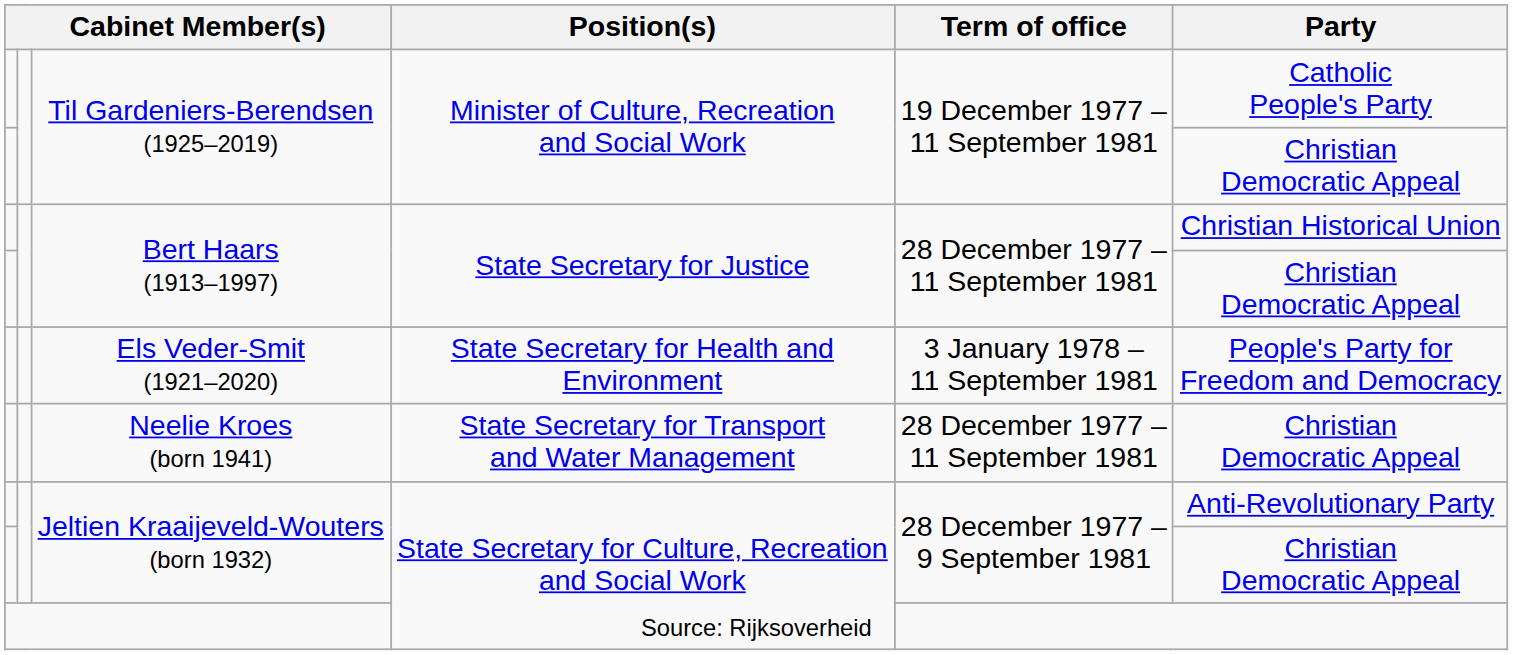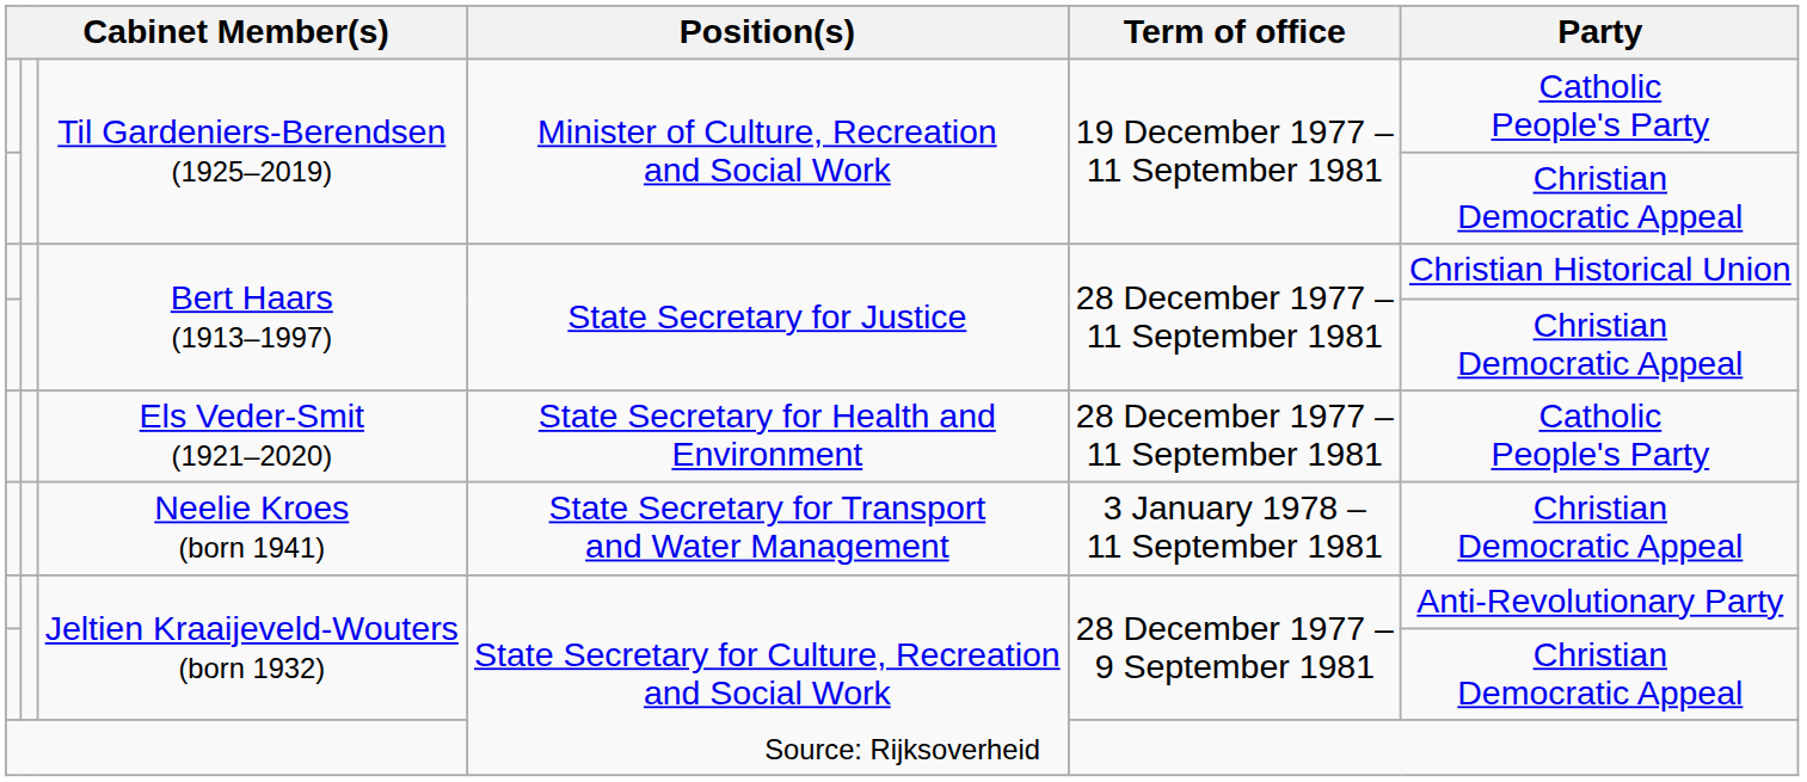Els Veder-Smit (1921–2020) | Term of office: 3 January 1978 – 11 September 1981 -> 28 December 1977 – 11 September 1981
Els Veder-Smit (1921–2020) | Party: People's Party for Freedom and Democracy -> Catholic People's Party
Neelie Kroes (born 1941) | Term of office: 28 December 1977 – 11 September 1981 -> 3 January 1978 – 11 September 1981
